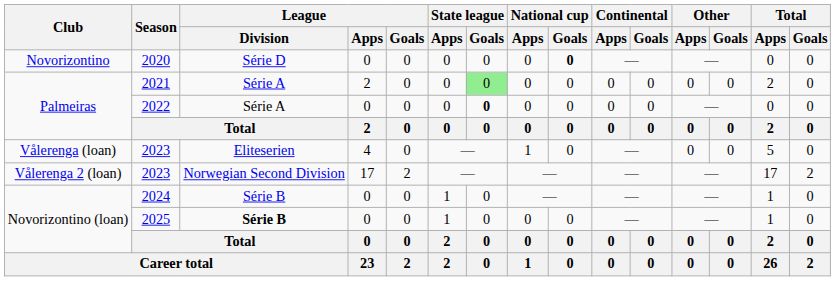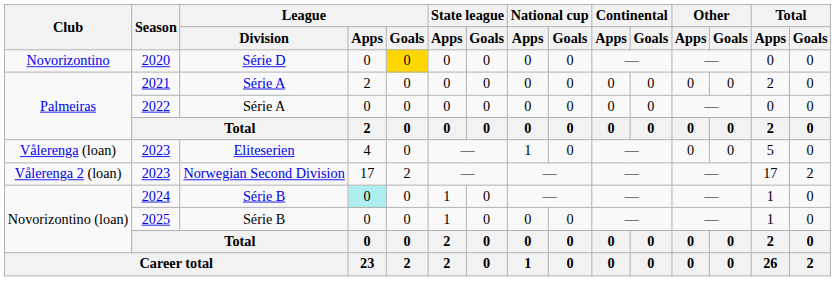2020 | League / Goals: no background -> gold background
2020 | National cup / Goals: bold -> normal
2021 | State league / Goals: lightgreen background -> no background
2022 | State league / Goals: bold -> normal
2024 | League / Apps: no background -> paleturquoise background
2025 | League / Division: bold -> normal
